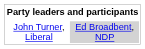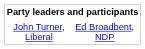John Turner, Liberal | column 2: lightgrey background -> no background
